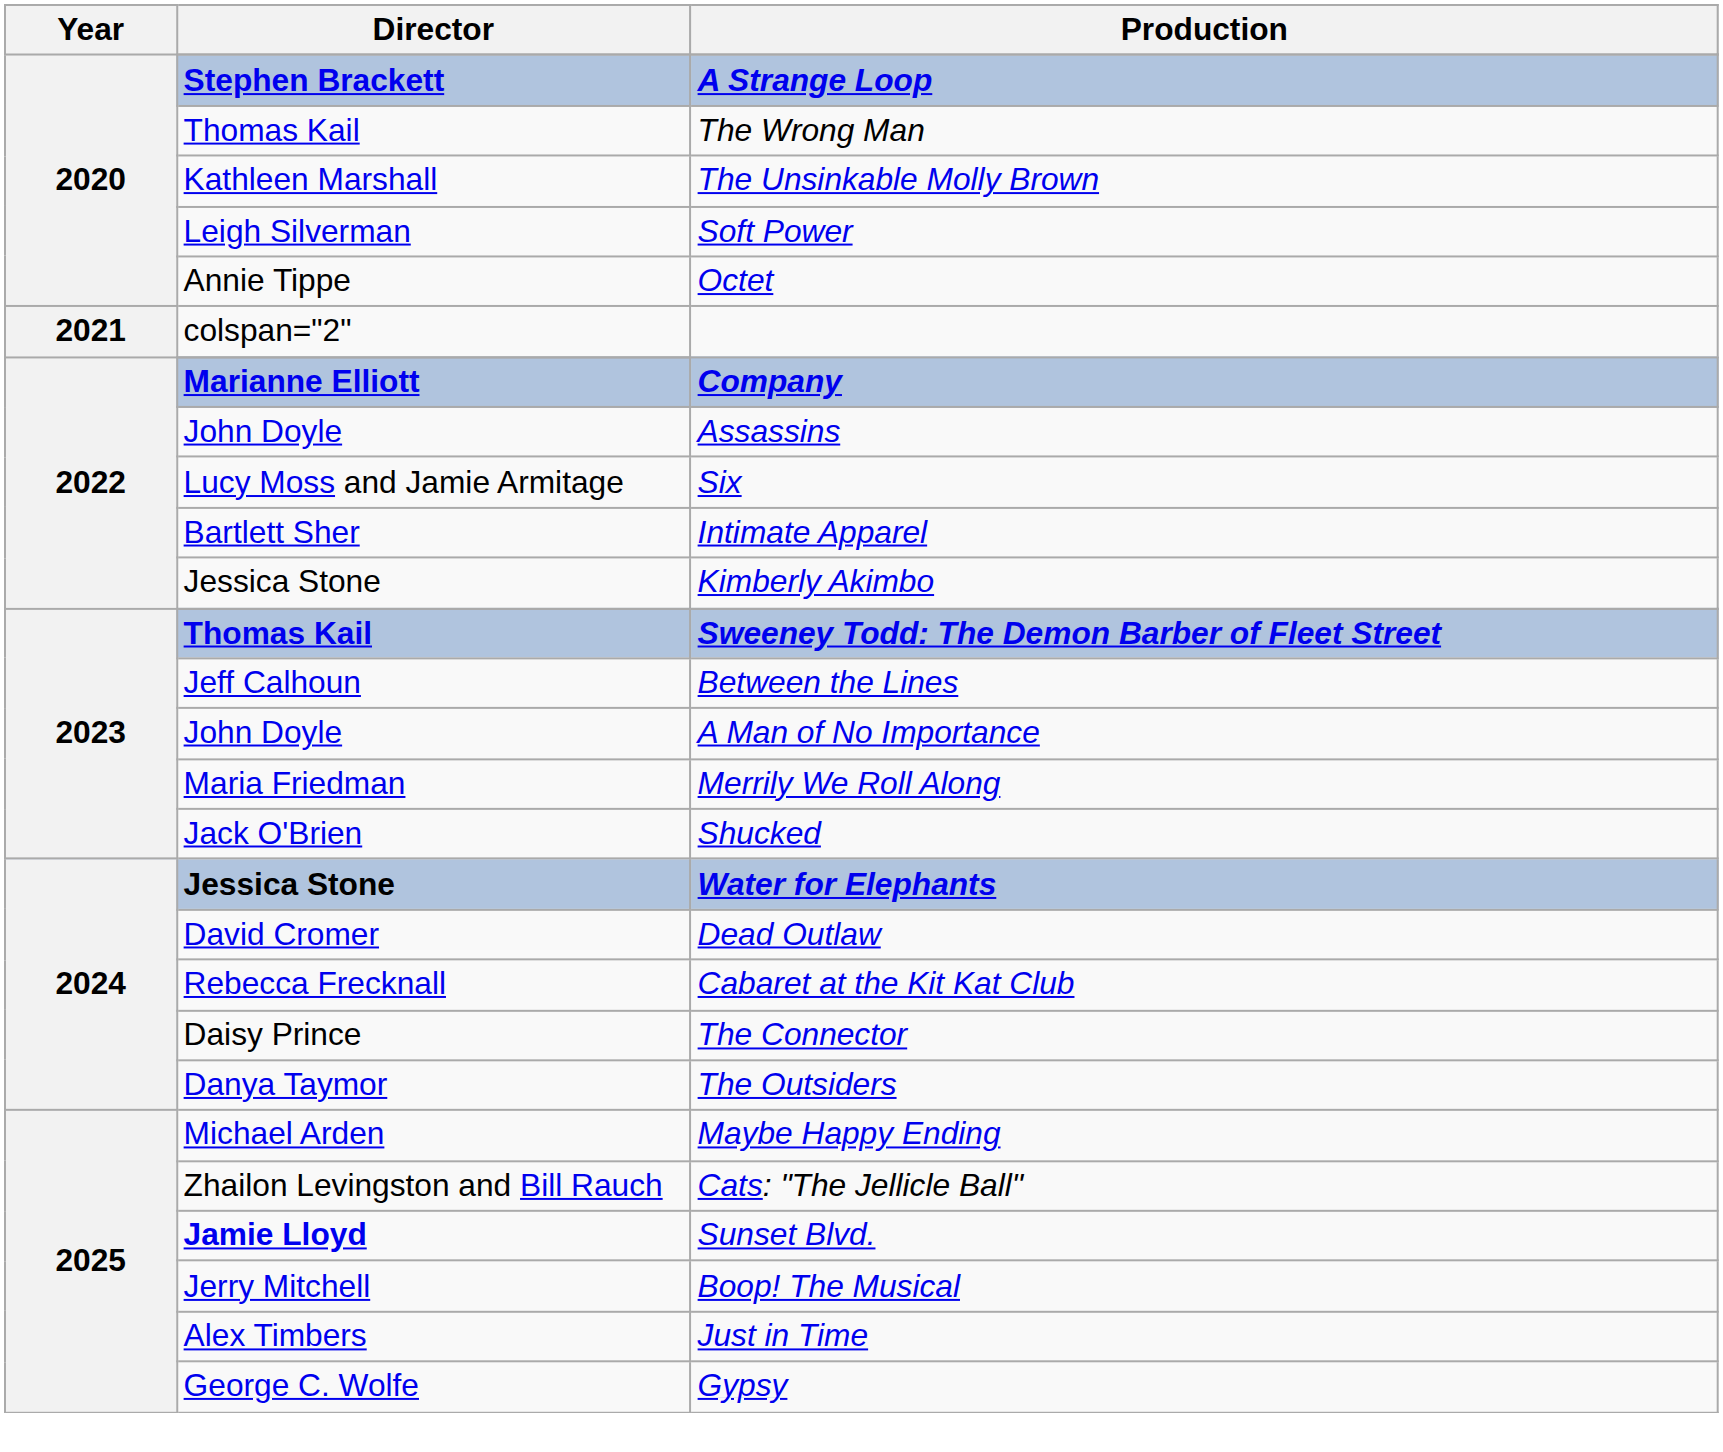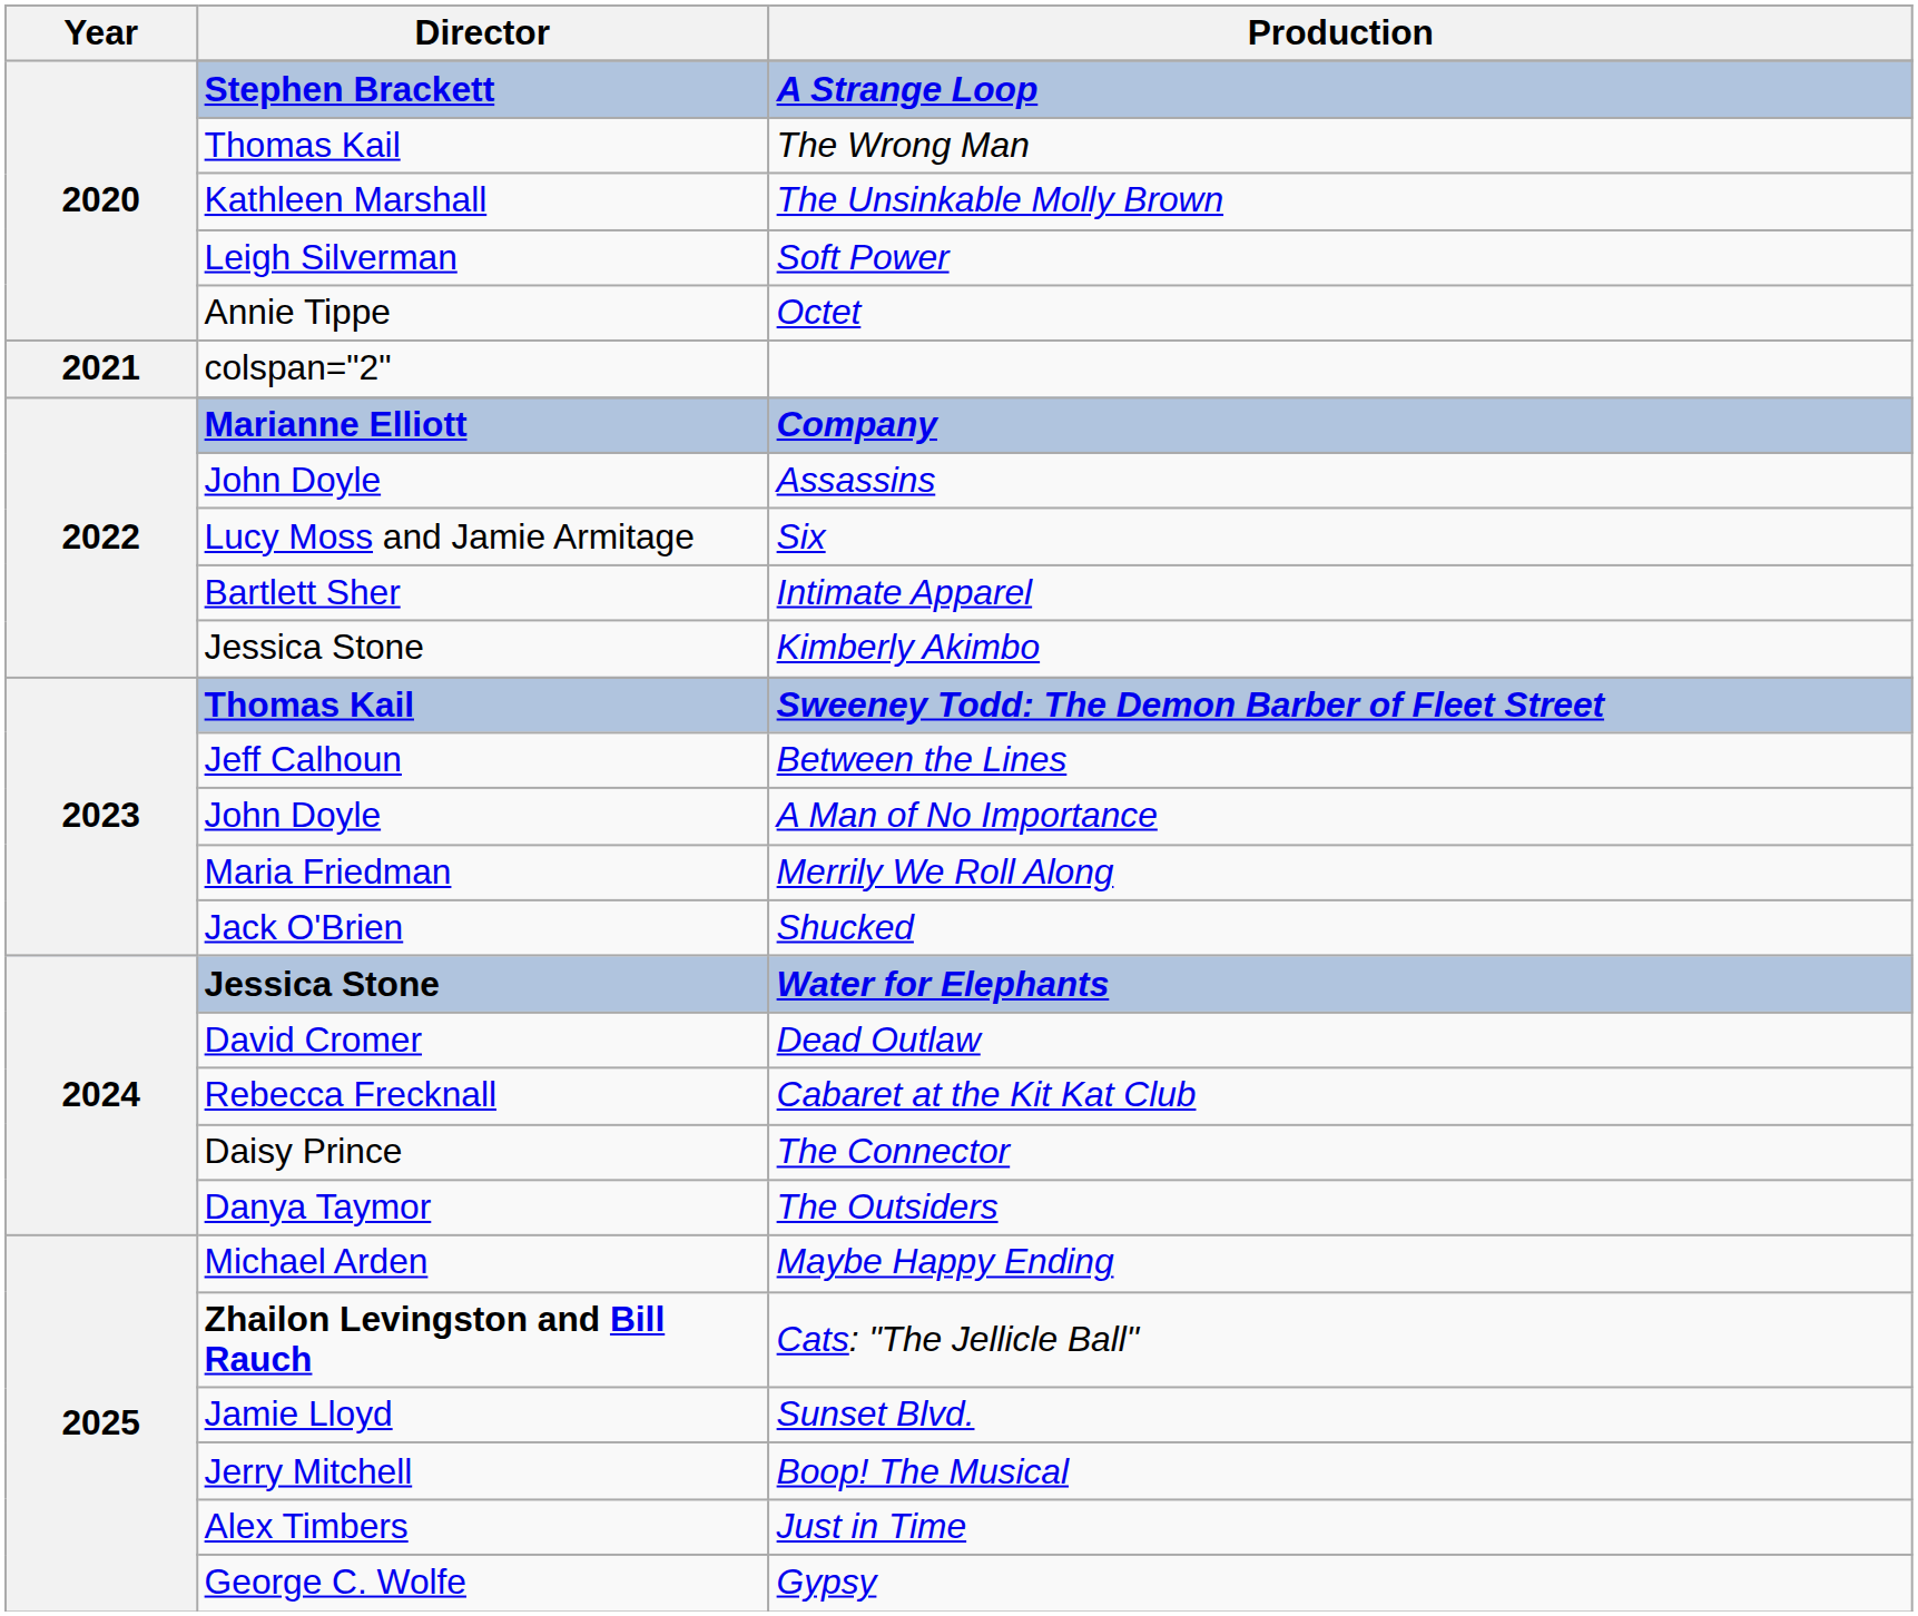Cats: "The Jellicle Ball" | Director: normal -> bold
Sunset Blvd. | Director: bold -> normal
